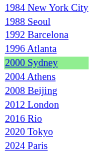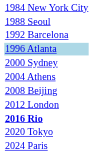1996 Atlanta | column 1: no background -> lightblue background
2000 Sydney | column 1: lightgreen background -> no background
2016 Rio | column 1: normal -> bold
